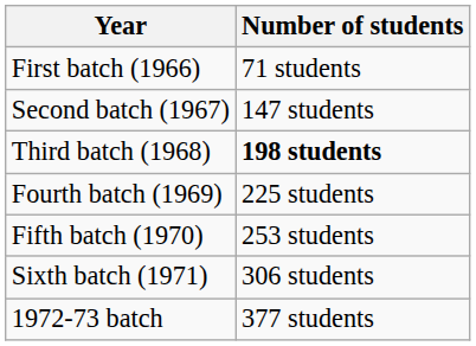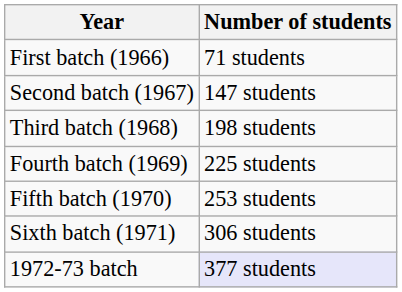Third batch (1968) | Number of students: bold -> normal
1972-73 batch | Number of students: no background -> lavender background
